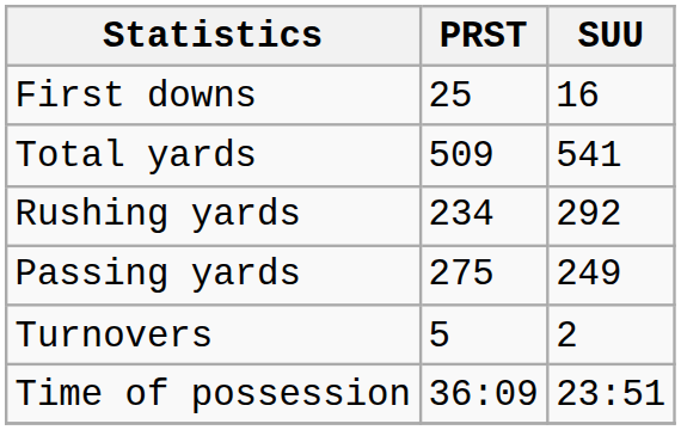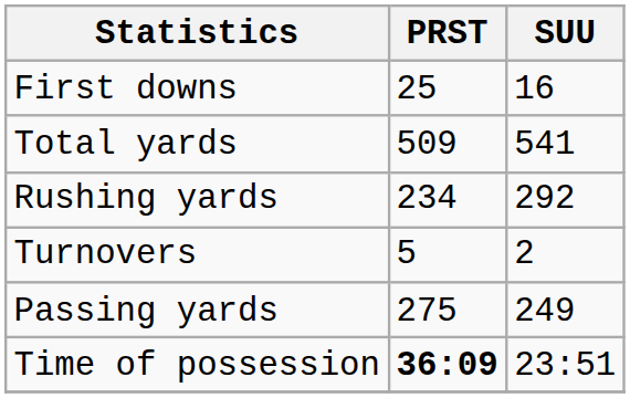rows swapped: Passing yards <-> Turnovers
Time of possession | PRST: normal -> bold
